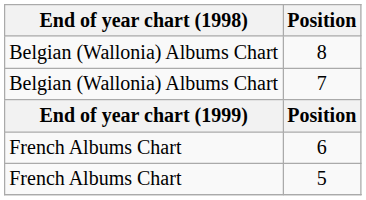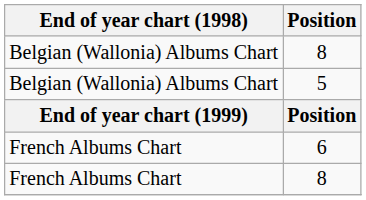row 3 | Position: 7 -> 5
row 6 | Position: 5 -> 8
